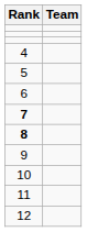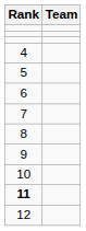row 8 | Rank: bold -> normal
row 9 | Rank: bold -> normal
row 12 | Rank: normal -> bold
